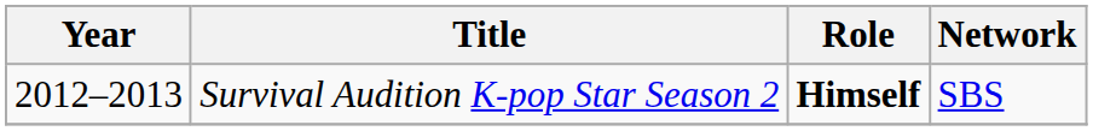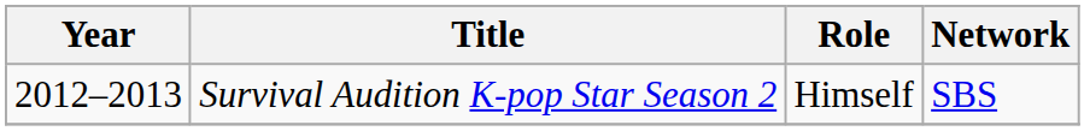Survival Audition K-pop Star Season 2 | Role: bold -> normal
